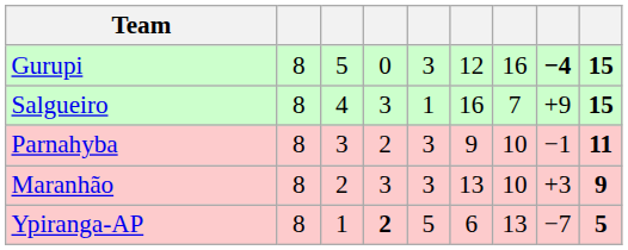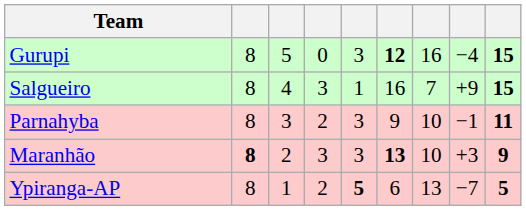Gurupi | column 6: normal -> bold
Gurupi | column 8: bold -> normal
Maranhão | column 2: normal -> bold
Maranhão | column 6: normal -> bold
Ypiranga-AP | column 4: bold -> normal
Ypiranga-AP | column 5: normal -> bold
